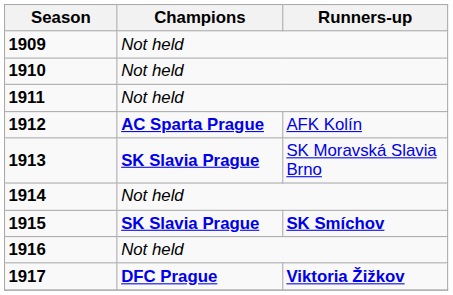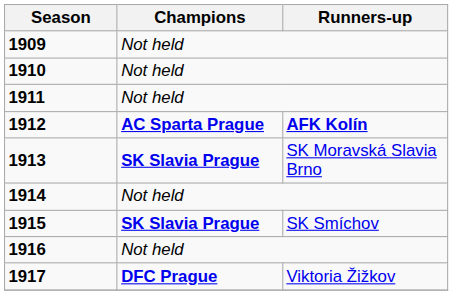1912 | Runners-up: normal -> bold
1915 | Runners-up: bold -> normal
1917 | Runners-up: bold -> normal
